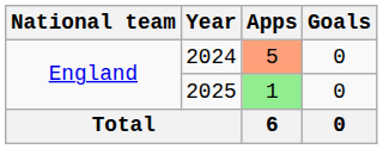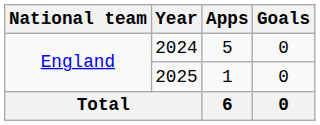2024 | Apps: lightsalmon background -> no background
2025 | Apps: lightgreen background -> no background
